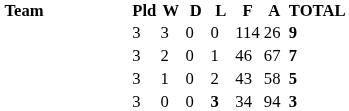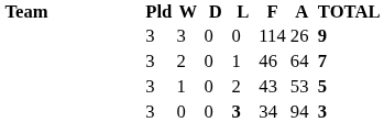row 3 | column 7: 67 -> 64
row 4 | column 7: 58 -> 53
